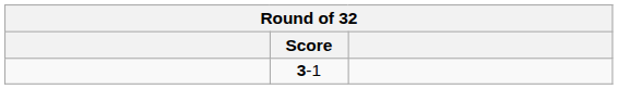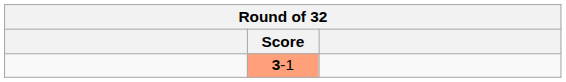row 3 | Score: no background -> lightsalmon background
